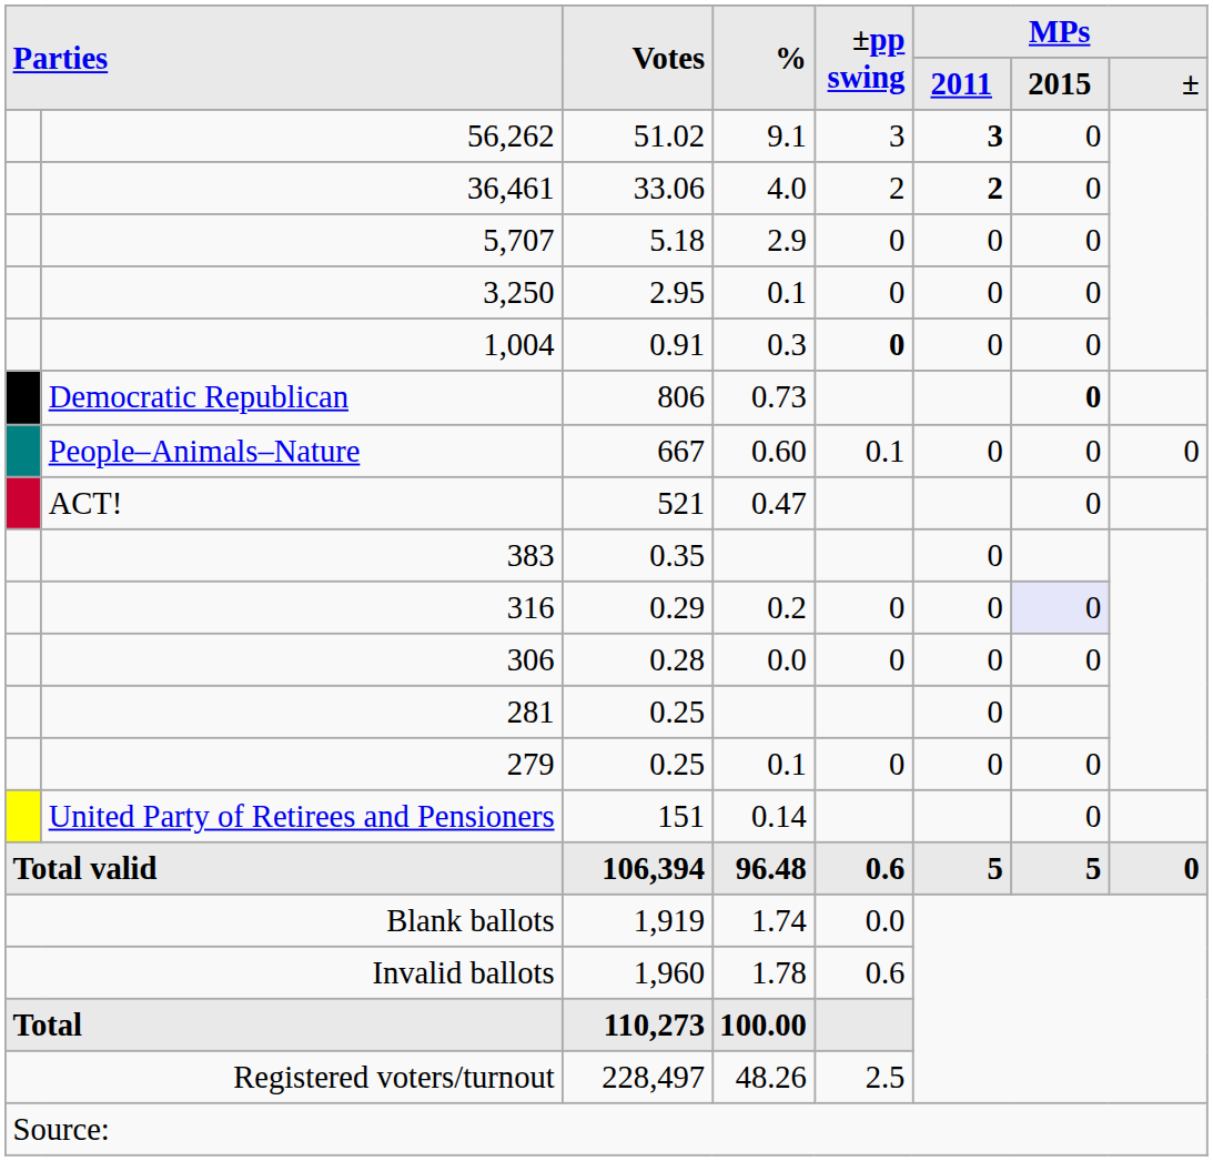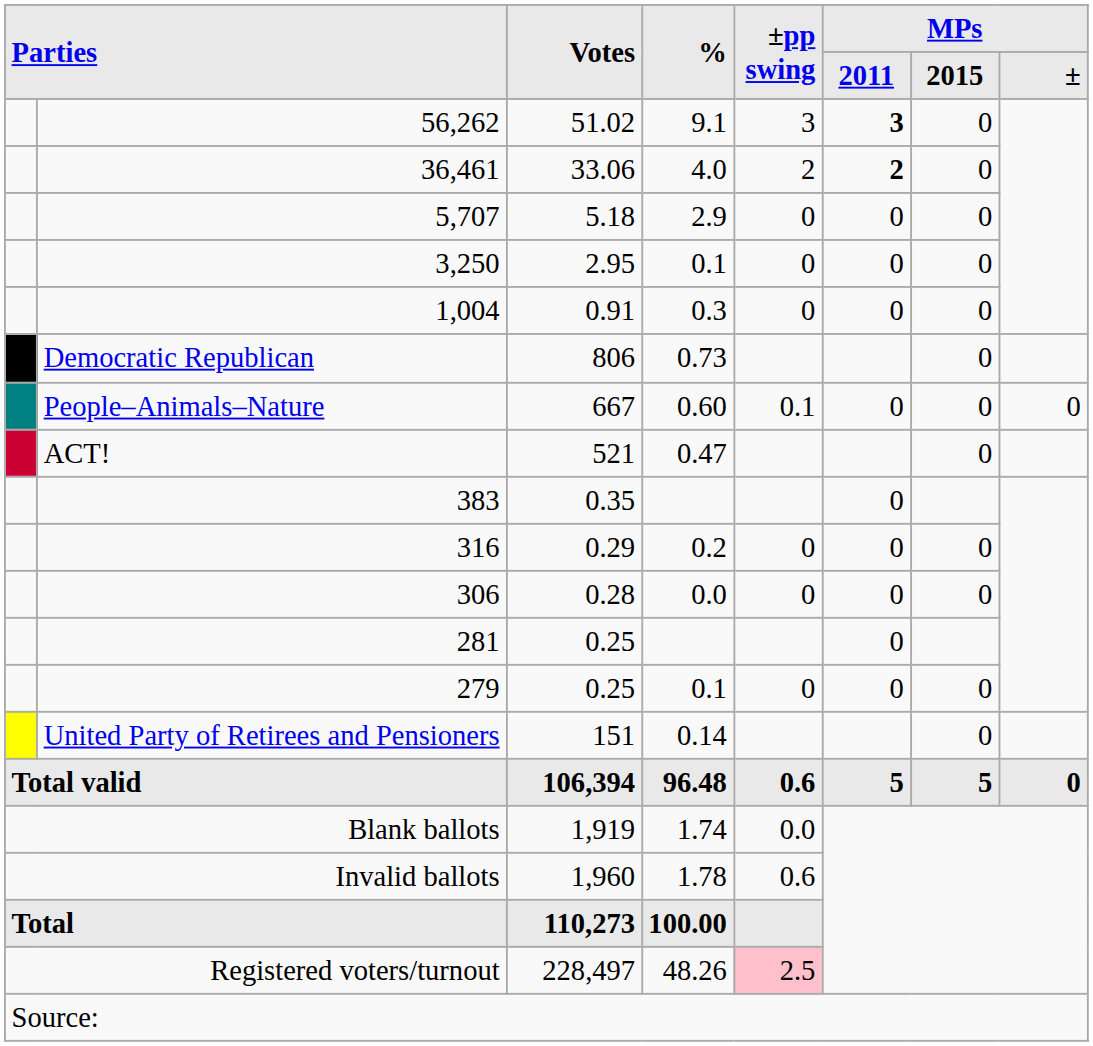1,004 | ±pp swing: bold -> normal
Democratic Republican | MPs / 2015: bold -> normal
316 | MPs / 2015: lavender background -> no background
Registered voters/turnout | ±pp swing: no background -> pink background
